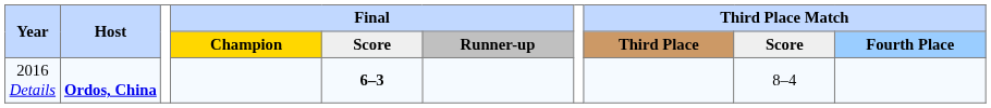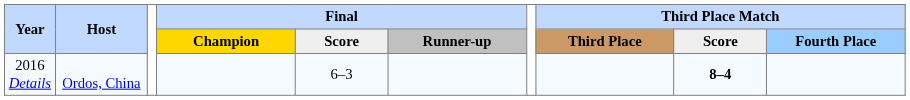2016 Details | Host: bold -> normal
2016 Details | Final / Score: bold -> normal
2016 Details | Third Place Match / Score: normal -> bold
